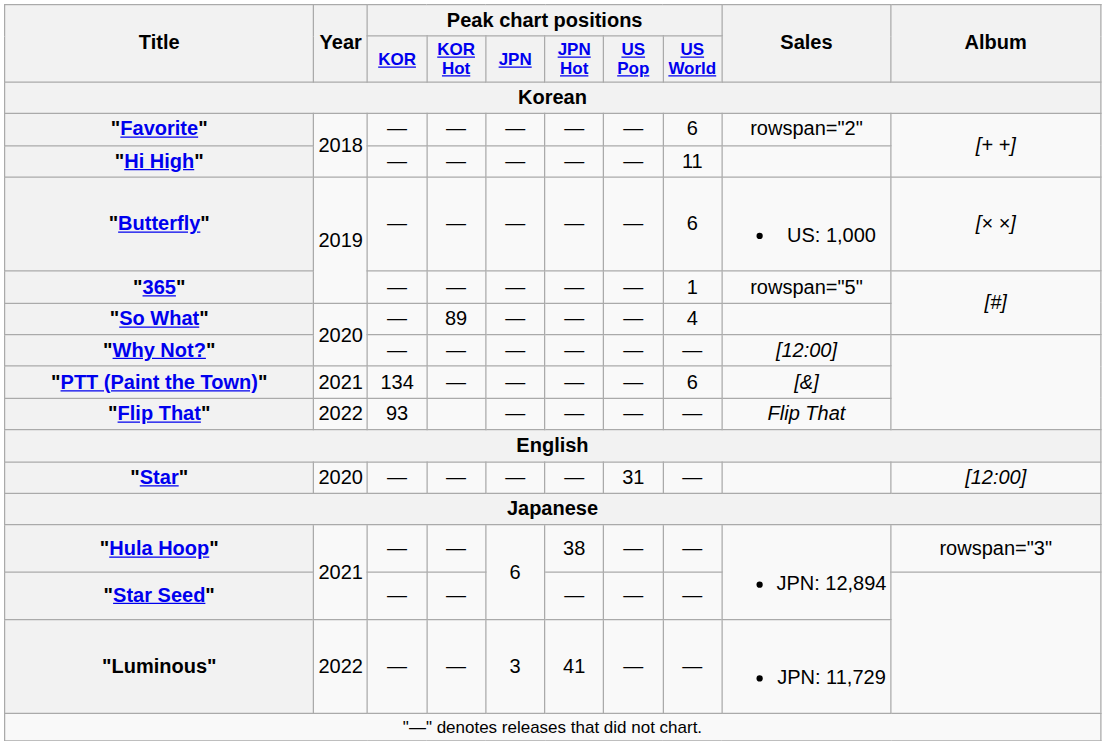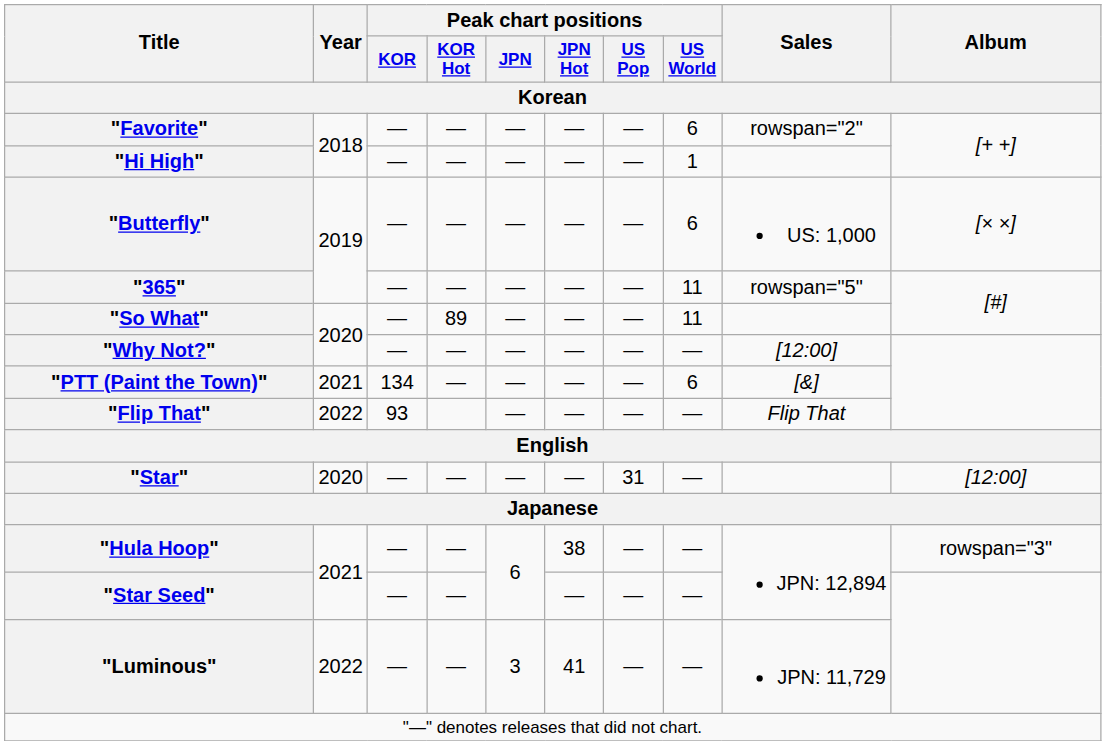"Hi High" | Peak chart positions / US World: 11 -> 1
"365" | Peak chart positions / US World: 1 -> 11
"So What" | Peak chart positions / US World: 4 -> 11
